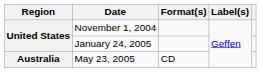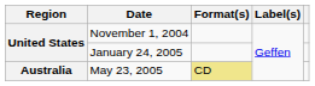May 23, 2005 | Format(s): no background -> khaki background
